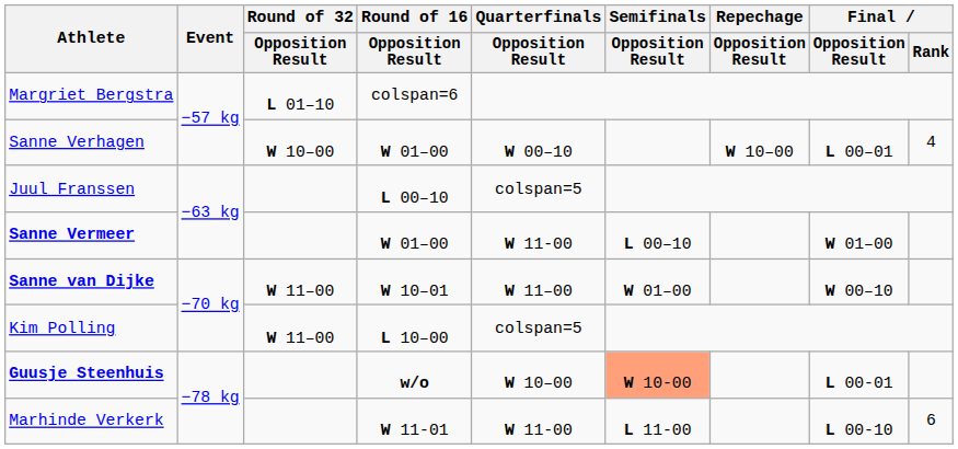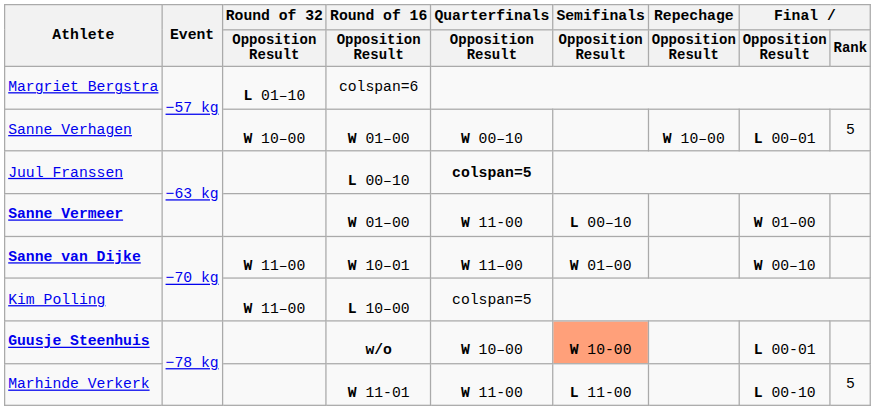Sanne Verhagen | Final / Rank: 4 -> 5
Juul Franssen | Quarterfinals / Opposition Result: normal -> bold
Marhinde Verkerk | Final / Rank: 6 -> 5
